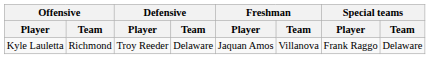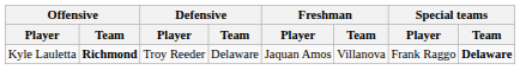Kyle Lauletta | Offensive / Team: normal -> bold
Kyle Lauletta | Special teams / Team: normal -> bold
